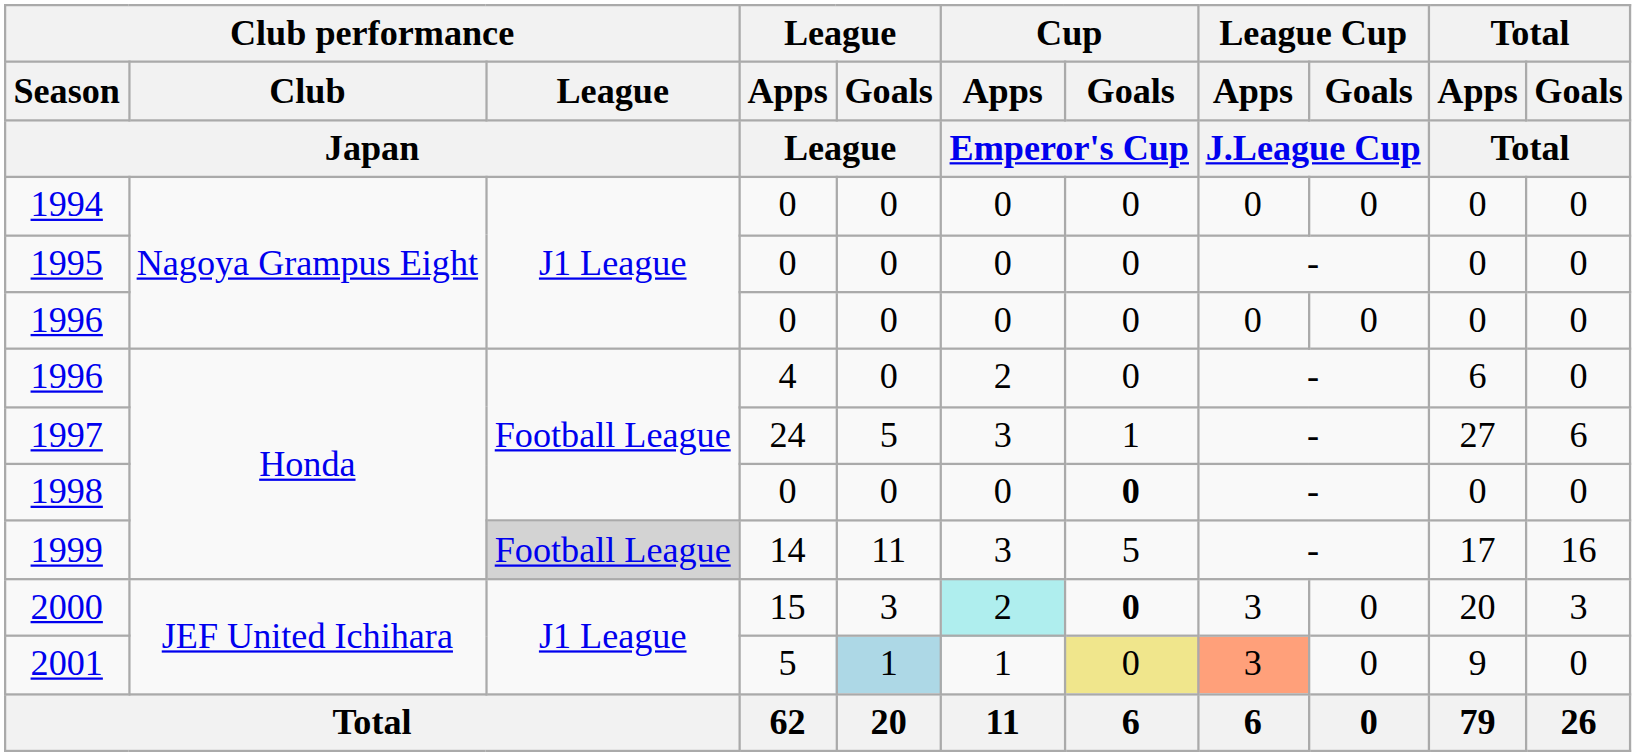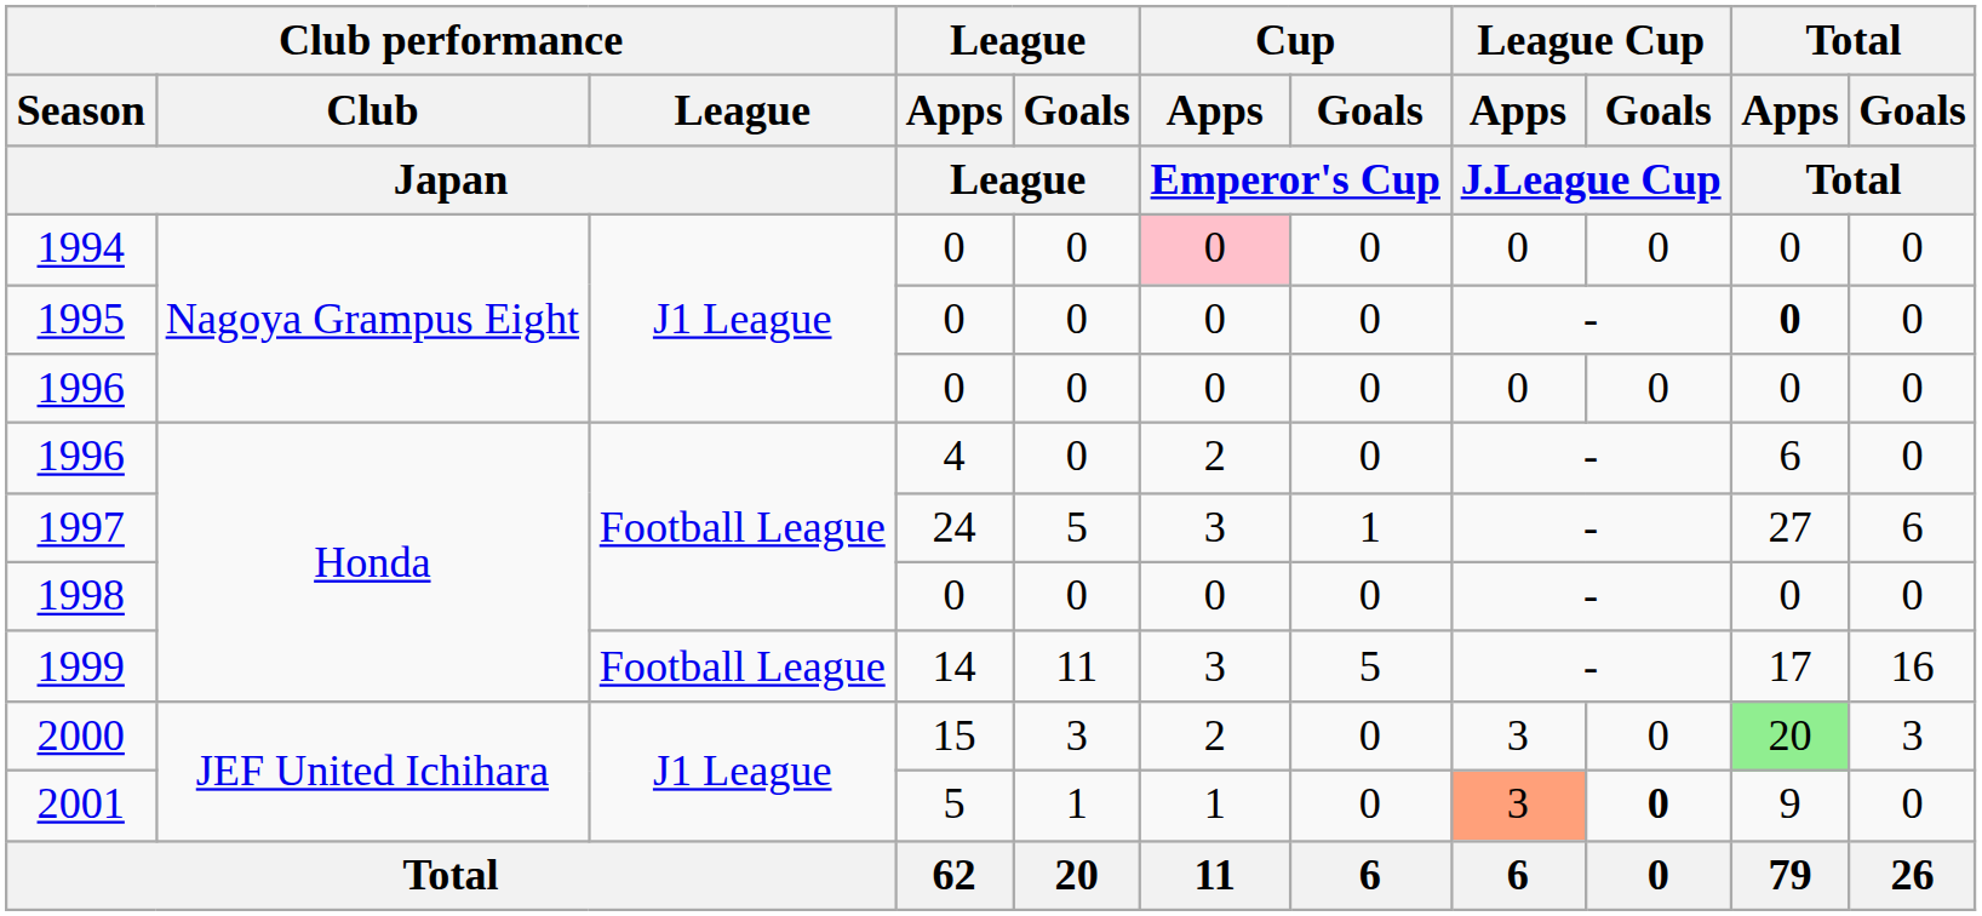1994 | Cup / Apps / Emperor's Cup: no background -> pink background
1995 | Total / Apps / Total: normal -> bold
1998 | Cup / Goals / Emperor's Cup: bold -> normal
1999 | Club performance / League / Japan: lightgrey background -> no background
2000 | Cup / Apps / Emperor's Cup: paleturquoise background -> no background
2000 | Cup / Goals / Emperor's Cup: bold -> normal
2000 | Total / Apps / Total: no background -> lightgreen background
2001 | League / Goals / League: lightblue background -> no background
2001 | Cup / Goals / Emperor's Cup: khaki background -> no background
2001 | League Cup / Goals / J.League Cup: normal -> bold
